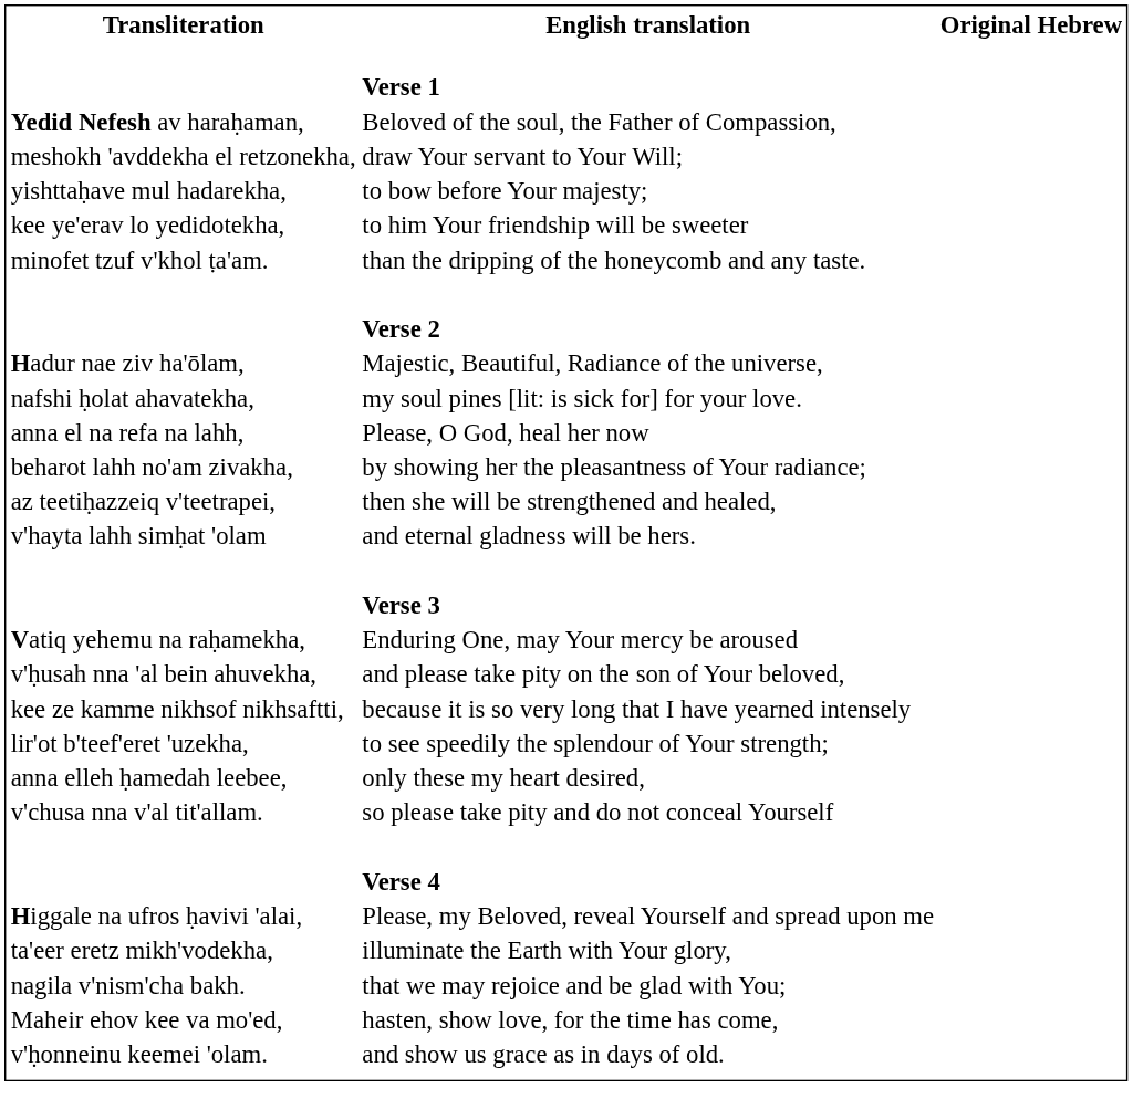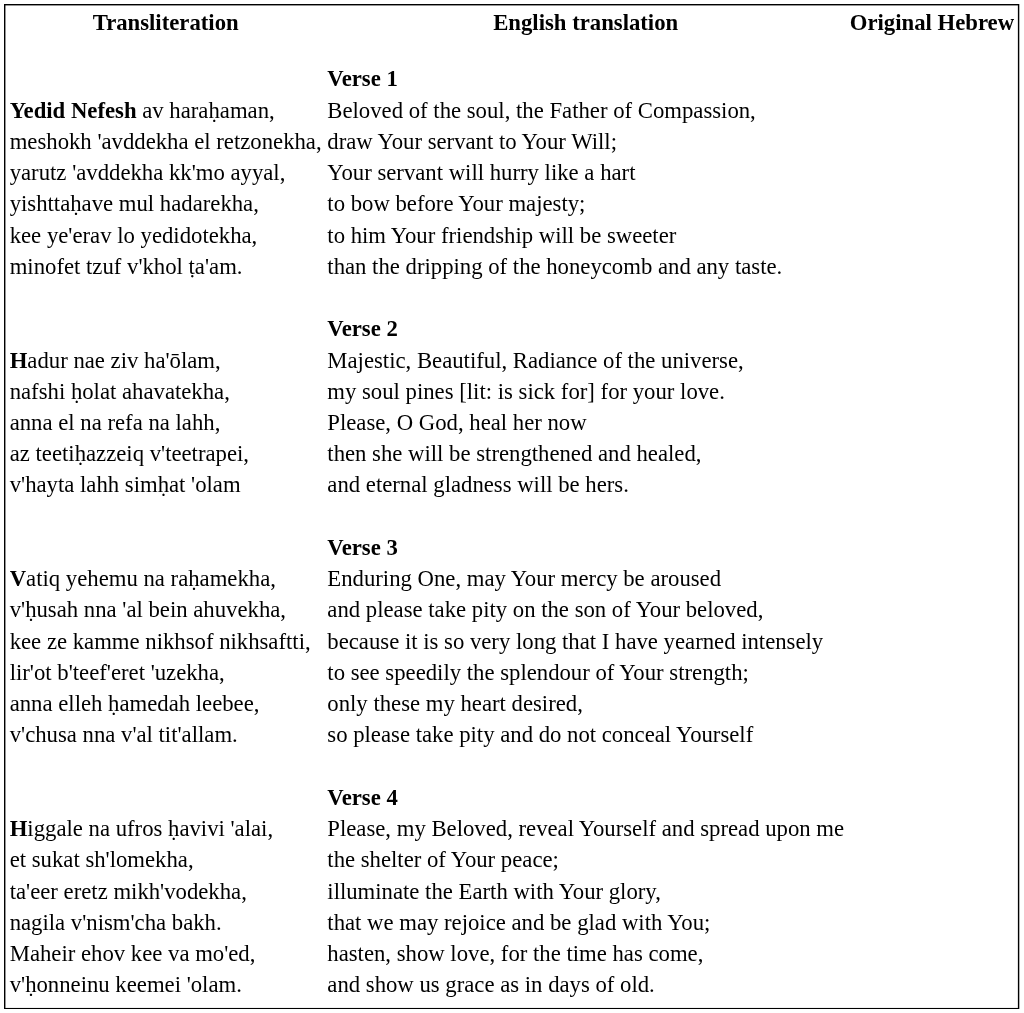+ row: yarutz 'avddekha kk'mo ayyal, | Your servant will hurry like a hart
- row: beharot lahh no'am zivakha, | by showing her the pleasantness of Your radiance;
+ row: et sukat sh'lomekha, | the shelter of Your peace;
